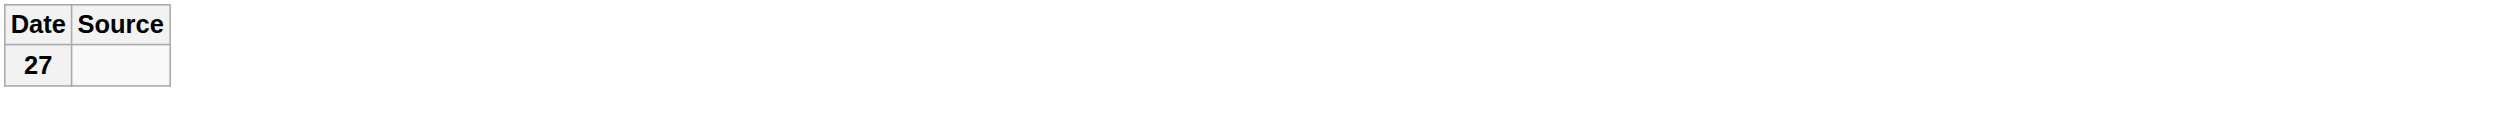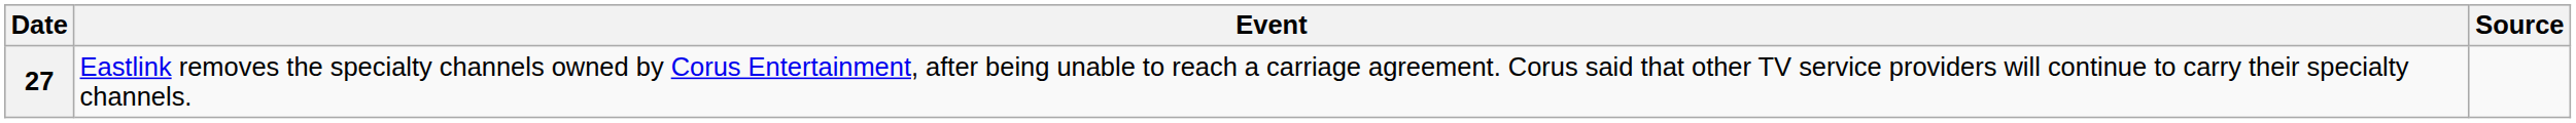+ column: Event | Eastlink removes the specialty channels owned by Corus Entertainment, after being unable to reach a carriage agreement. Corus said that other TV service providers will continue to carry their specialty channels.
